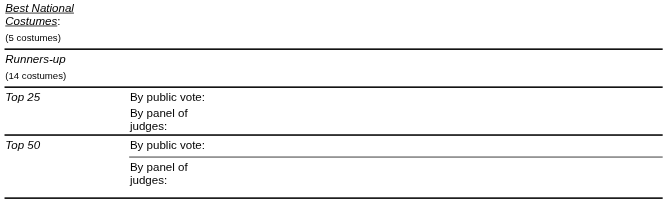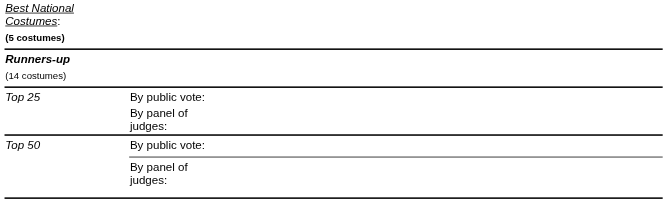(5 costumes) | column 1: normal -> bold
Runners-up | column 1: normal -> bold
